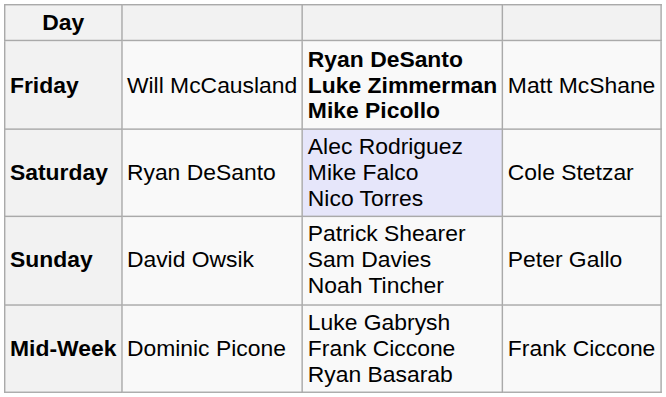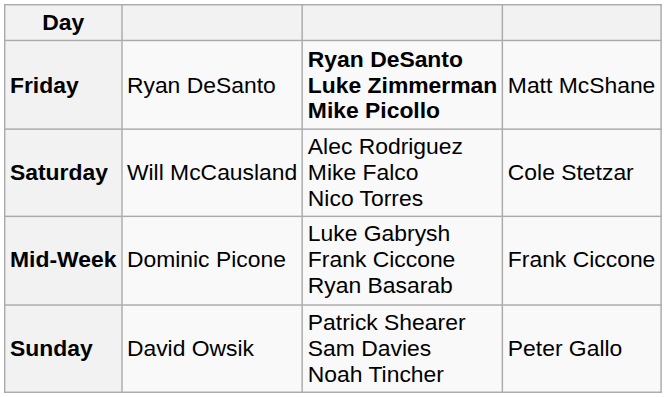Friday | column 2: Will McCausland -> Ryan DeSanto
Saturday | column 2: Ryan DeSanto -> Will McCausland
Saturday | column 3: lavender background -> no background
rows swapped: Sunday <-> Mid-Week
